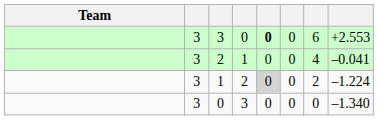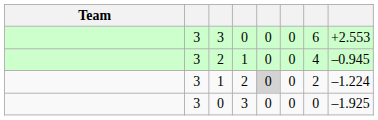row 2 | column 5: bold -> normal
row 3 | column 8: –0.041 -> –0.945
row 5 | column 8: –1.340 -> –1.925
